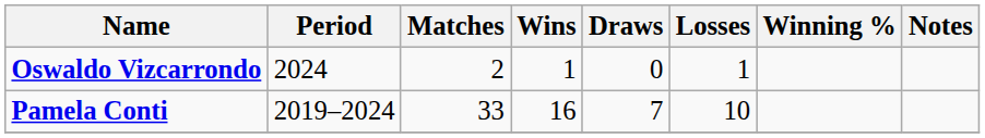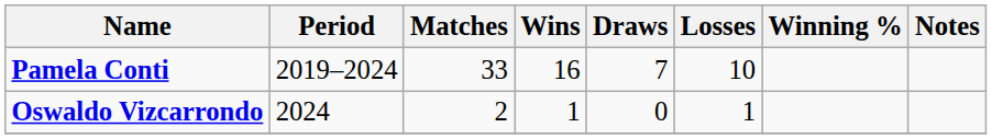rows swapped: Pamela Conti <-> Oswaldo Vizcarrondo
